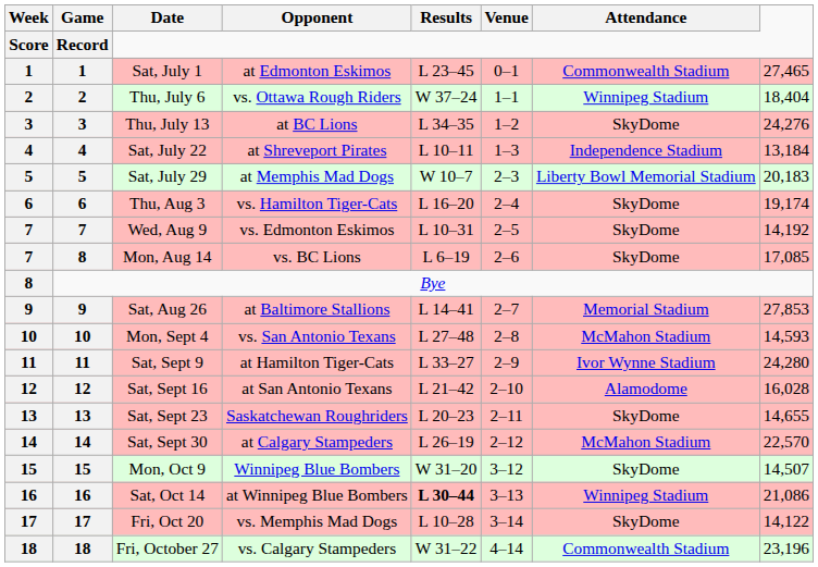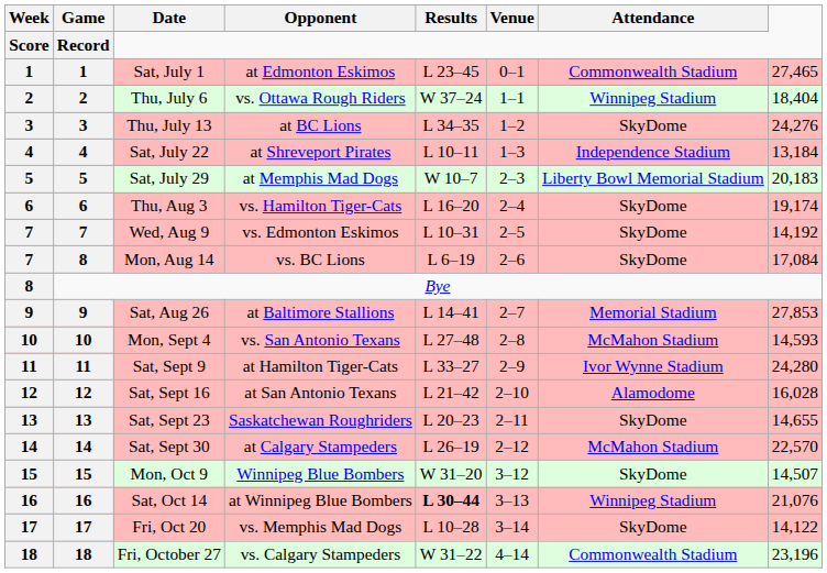Mon, Aug 14 | column 8: 17,085 -> 17,084
Sat, Oct 14 | column 8: 21,086 -> 21,076
